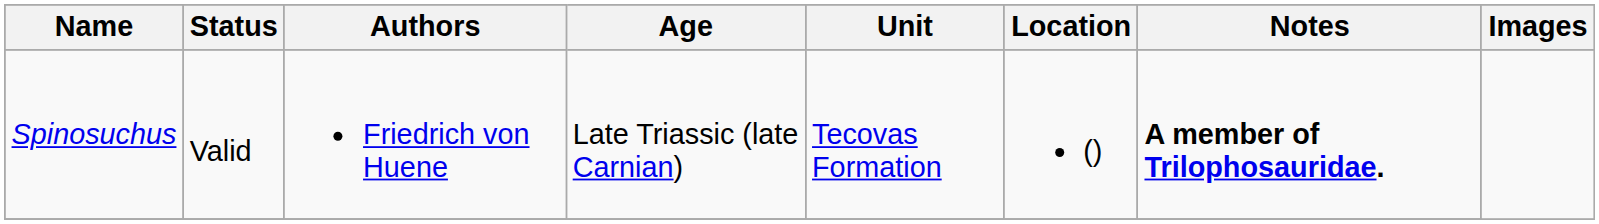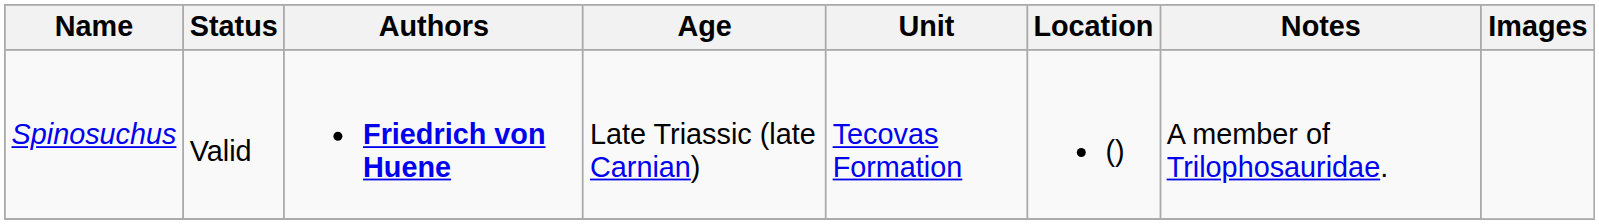Spinosuchus | column 3: normal -> bold
Spinosuchus | Notes: bold -> normal
